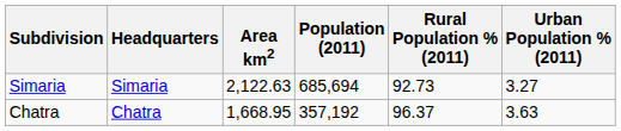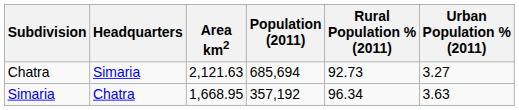row 2 | Subdivision: Simaria -> Chatra
row 2 | Area km2: 2,122.63 -> 2,121.63
row 3 | Subdivision: Chatra -> Simaria
row 3 | Rural Population % (2011): 96.37 -> 96.34
